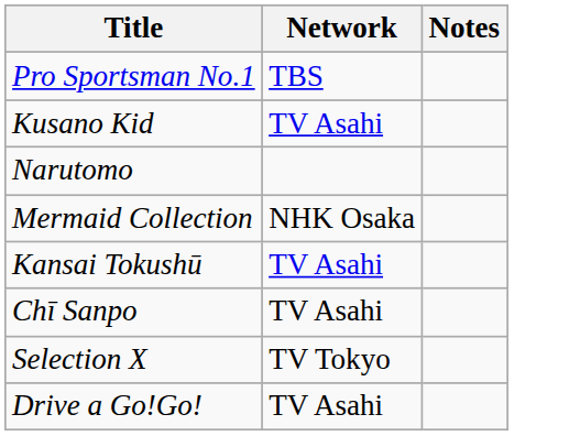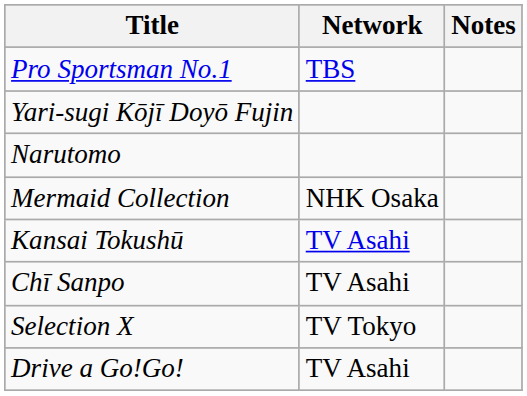- row: Kusano Kid | TV Asahi
+ row: Yari-sugi Kōjī Doyō Fujin
